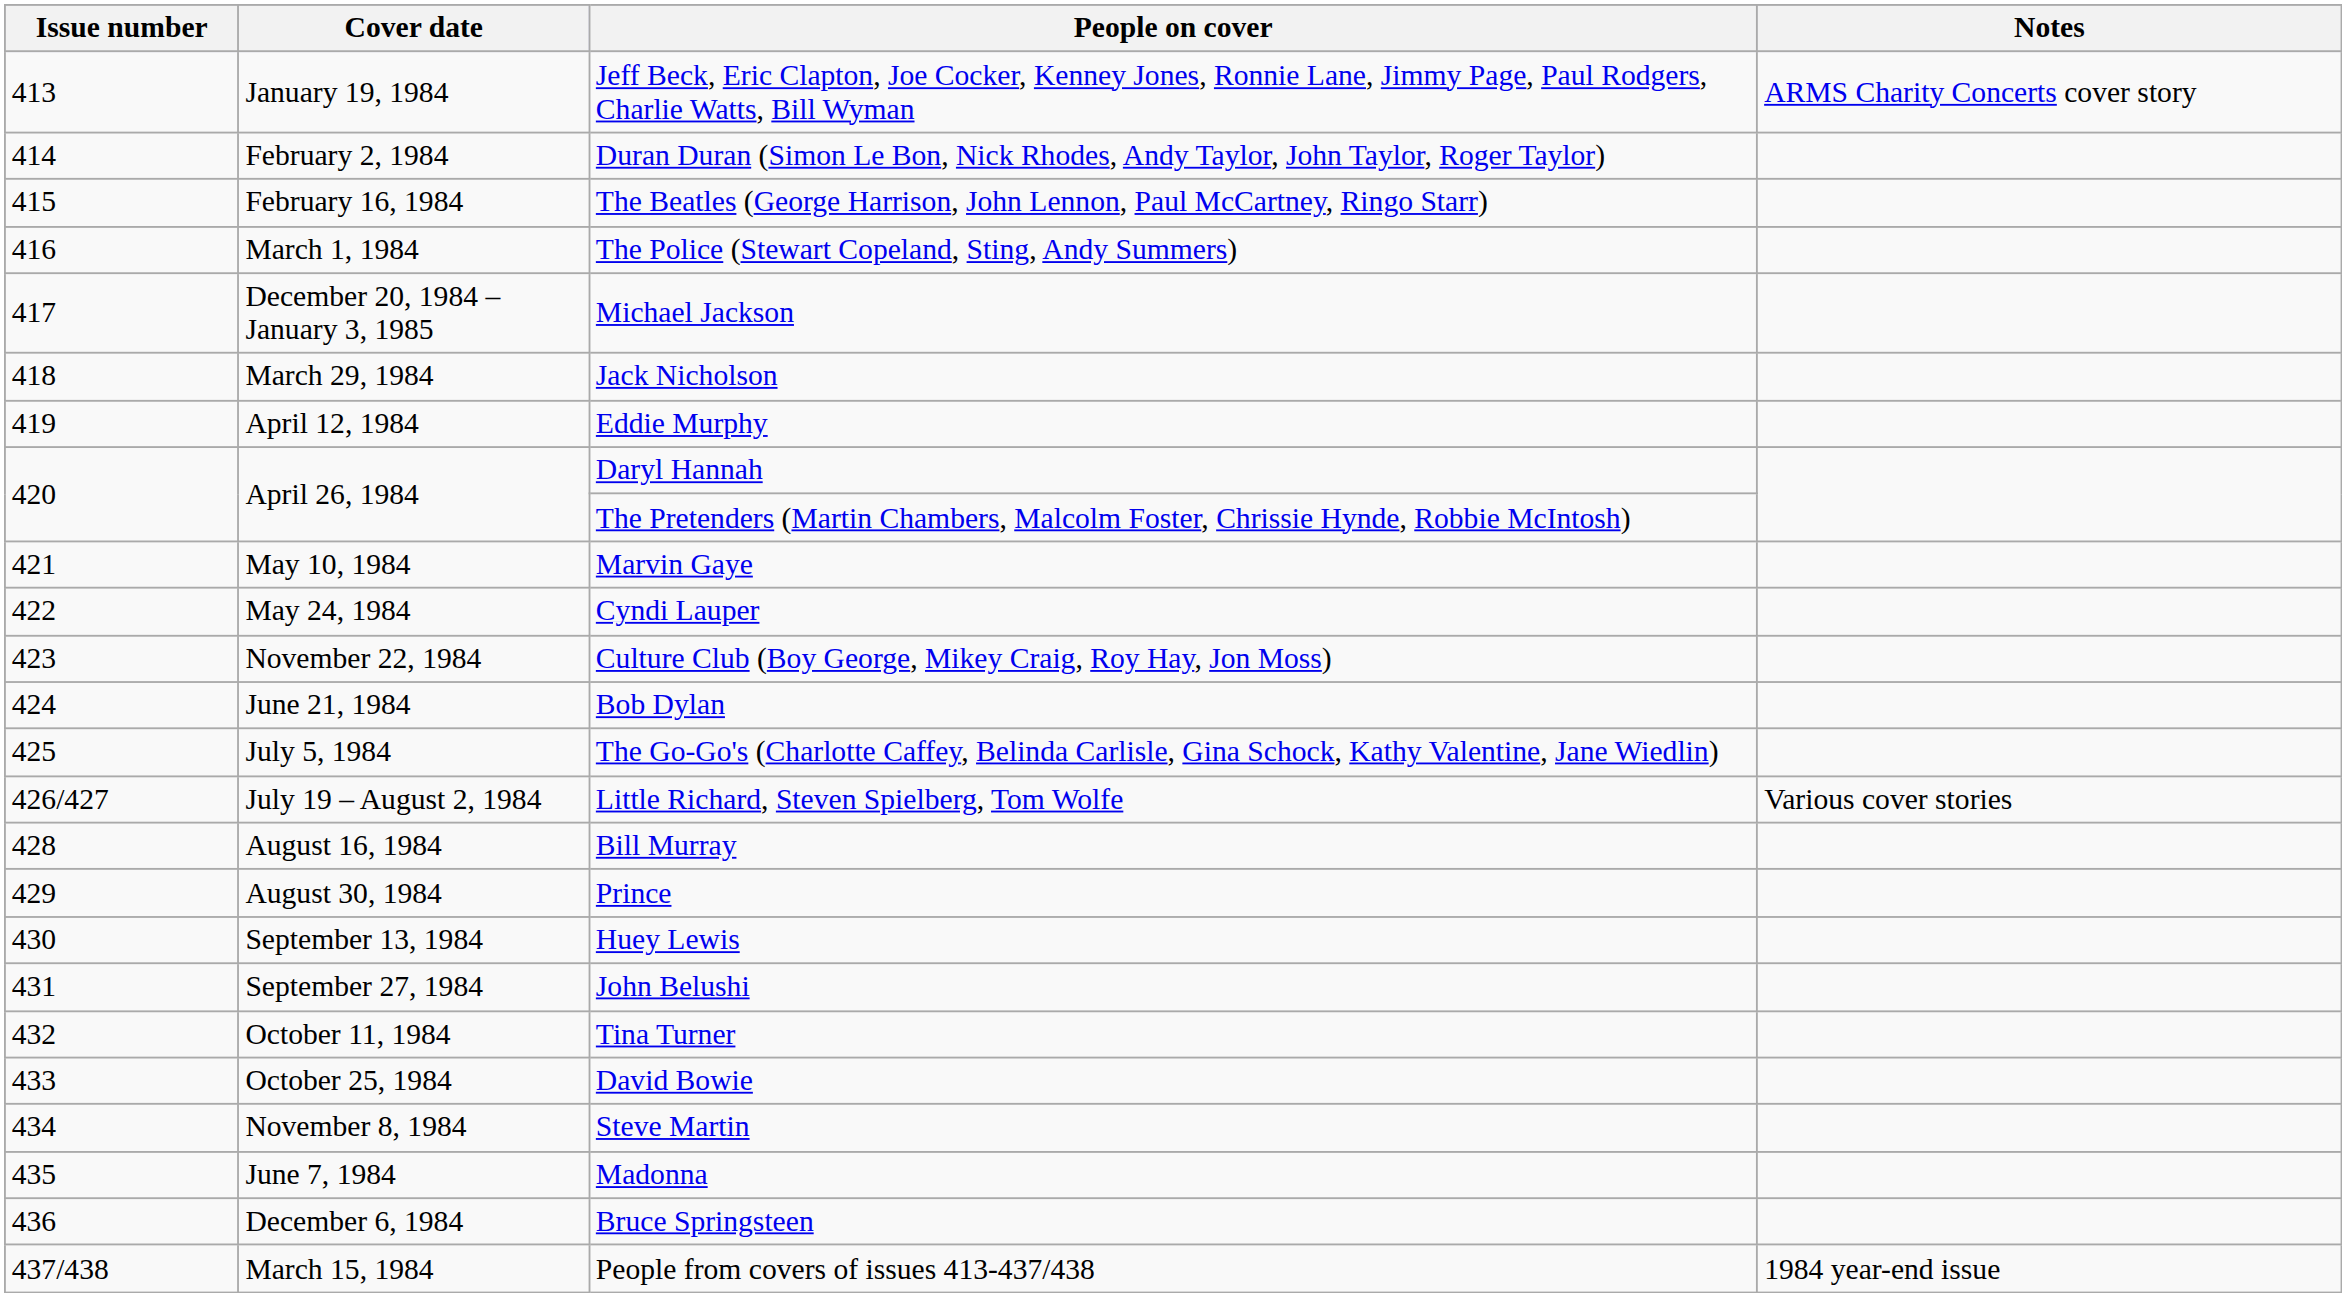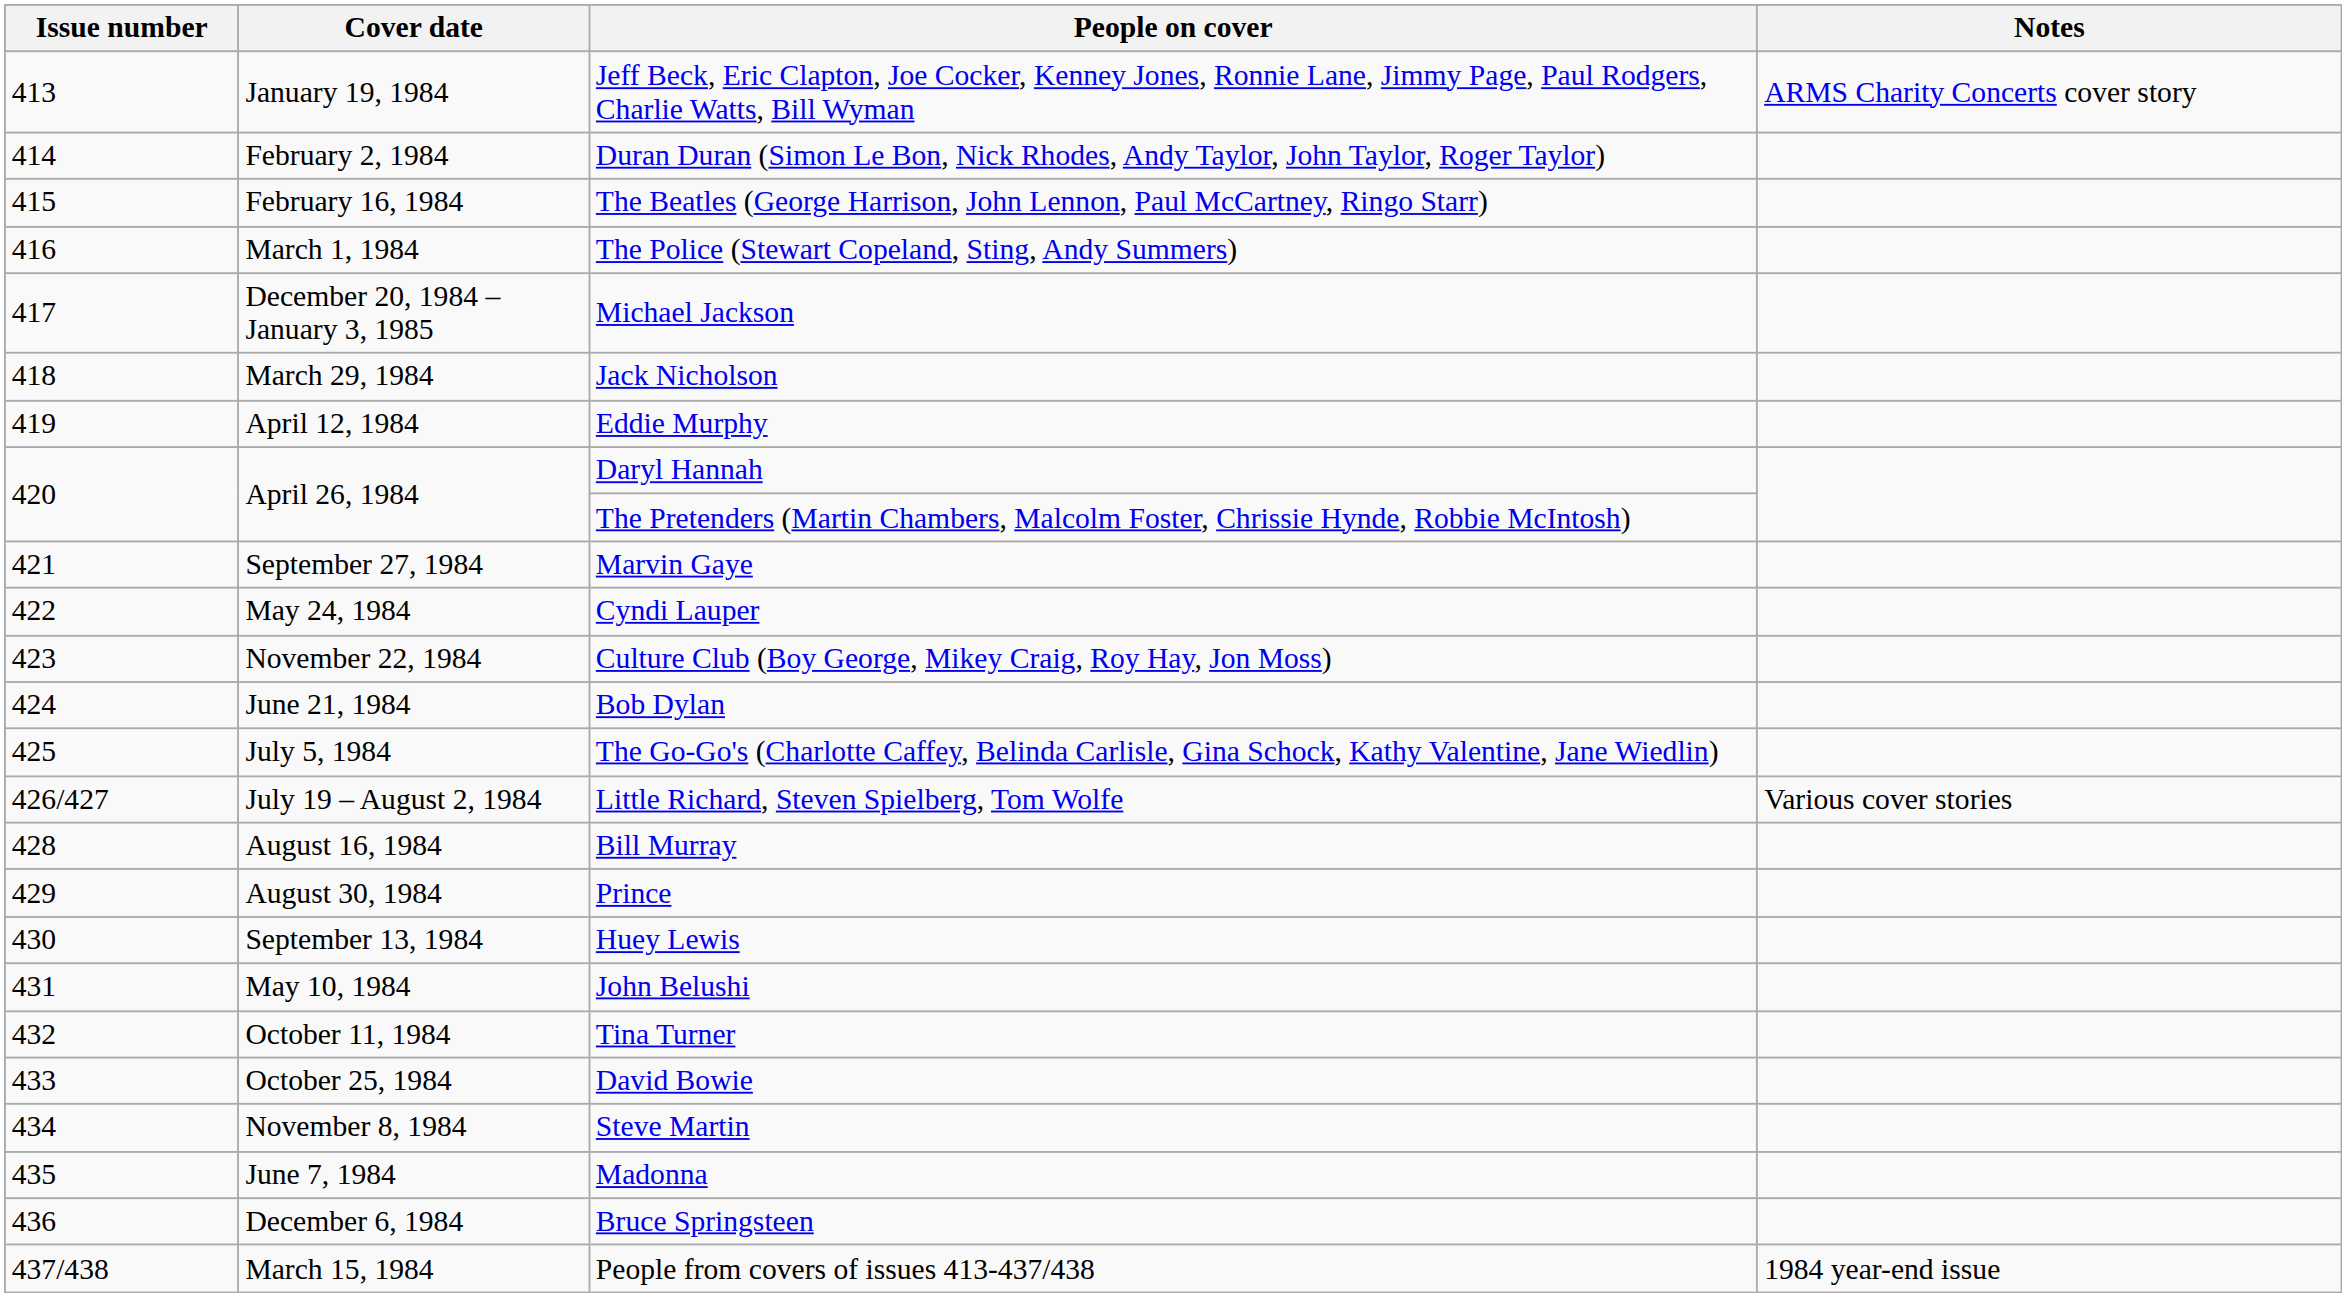Marvin Gaye | Cover date: May 10, 1984 -> September 27, 1984
John Belushi | Cover date: September 27, 1984 -> May 10, 1984
